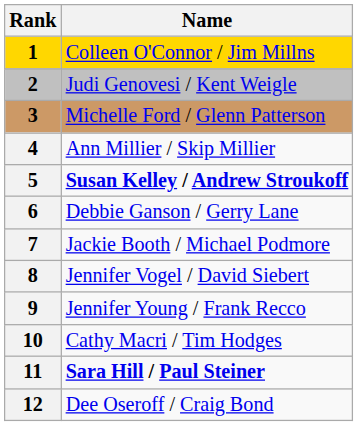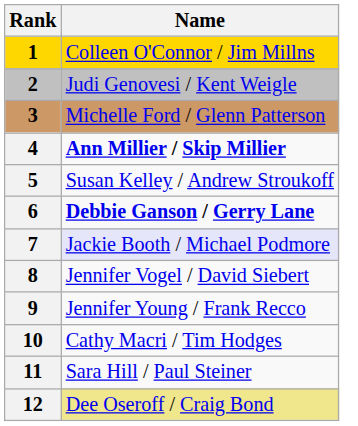Ann Millier / Skip Millier | Name: normal -> bold
Susan Kelley / Andrew Stroukoff | Name: bold -> normal
Debbie Ganson / Gerry Lane | Name: normal -> bold
Jackie Booth / Michael Podmore | Name: no background -> lavender background
Sara Hill / Paul Steiner | Name: bold -> normal
Dee Oseroff / Craig Bond | Name: no background -> khaki background
